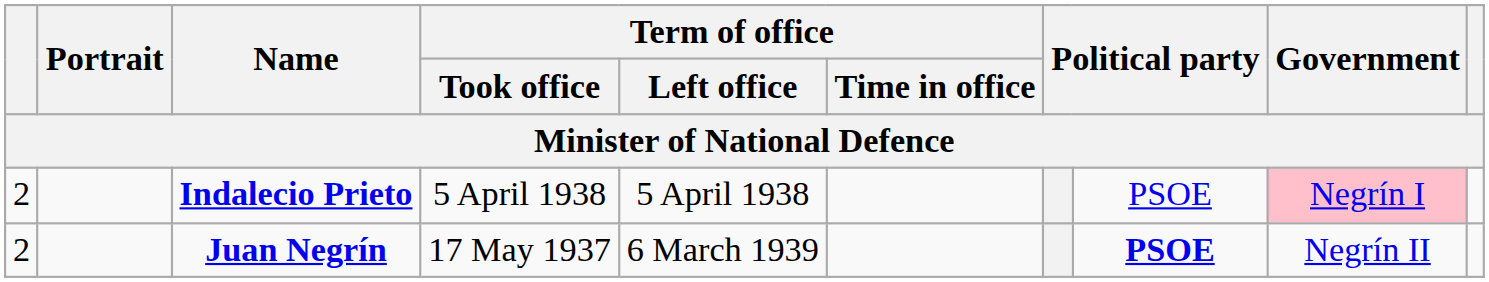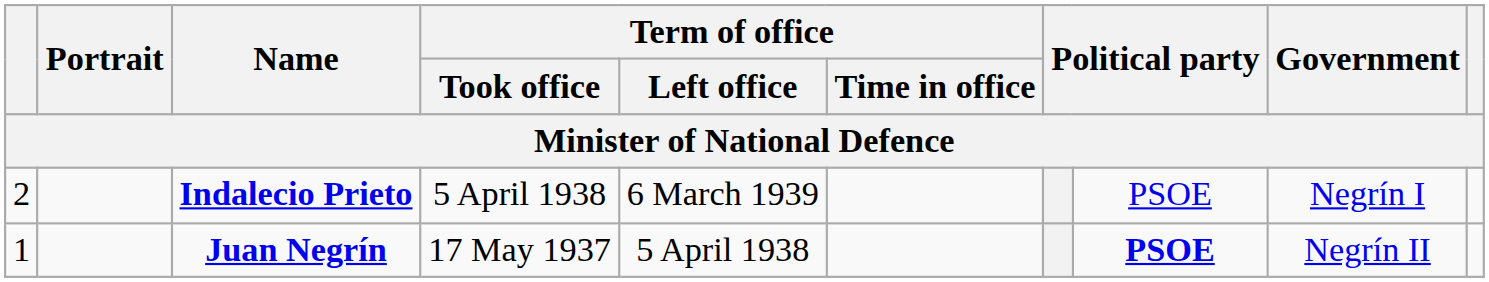Indalecio Prieto | Term of office / Left office: 5 April 1938 -> 6 March 1939
Indalecio Prieto | Government: pink background -> no background
Juan Negrín | column 1: 2 -> 1
Juan Negrín | Term of office / Left office: 6 March 1939 -> 5 April 1938
